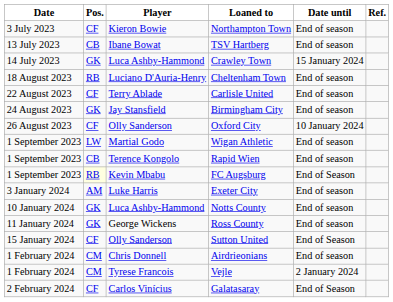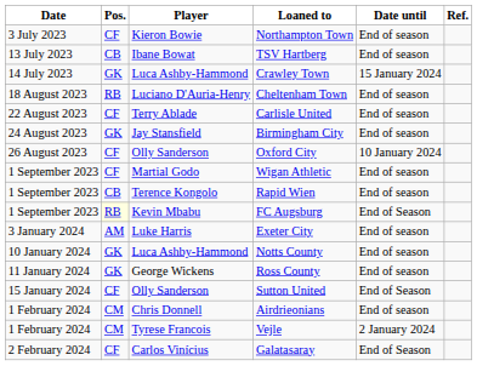Wigan Athletic | Pos.: LW -> CF
